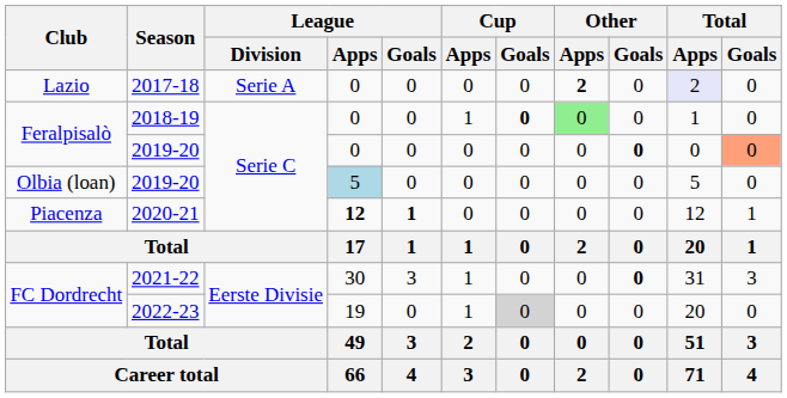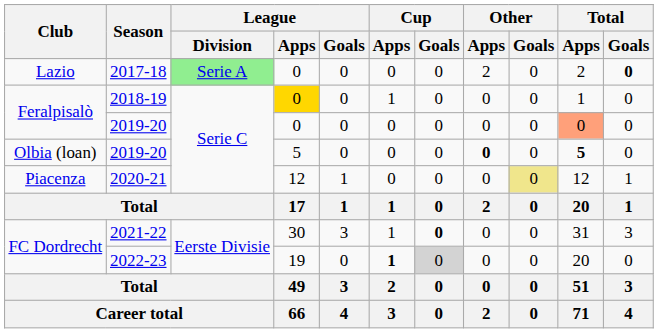2017-18 | League / Division: no background -> lightgreen background
2017-18 | Other / Apps: bold -> normal
2017-18 | Total / Apps: lavender background -> no background
2017-18 | Total / Goals: normal -> bold
2018-19 | League / Apps: no background -> gold background
2018-19 | Cup / Goals: bold -> normal
2018-19 | Other / Apps: lightgreen background -> no background
Feralpisalò / 2019-20 | Other / Goals: bold -> normal
Feralpisalò / 2019-20 | Total / Apps: no background -> lightsalmon background
Feralpisalò / 2019-20 | Total / Goals: lightsalmon background -> no background
Olbia (loan) / 2019-20 | League / Apps: lightblue background -> no background
Olbia (loan) / 2019-20 | Other / Apps: normal -> bold
Olbia (loan) / 2019-20 | Total / Apps: normal -> bold
2020-21 | League / Apps: bold -> normal
2020-21 | League / Goals: bold -> normal
2020-21 | Other / Goals: no background -> khaki background
2021-22 | Cup / Goals: normal -> bold
2021-22 | Other / Goals: bold -> normal
2022-23 | Cup / Apps: normal -> bold
